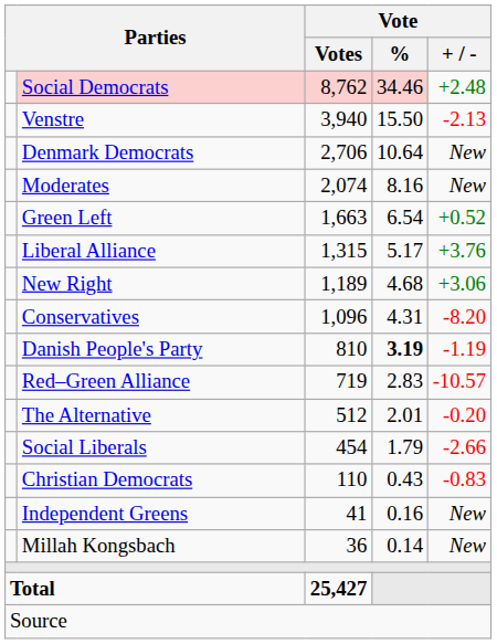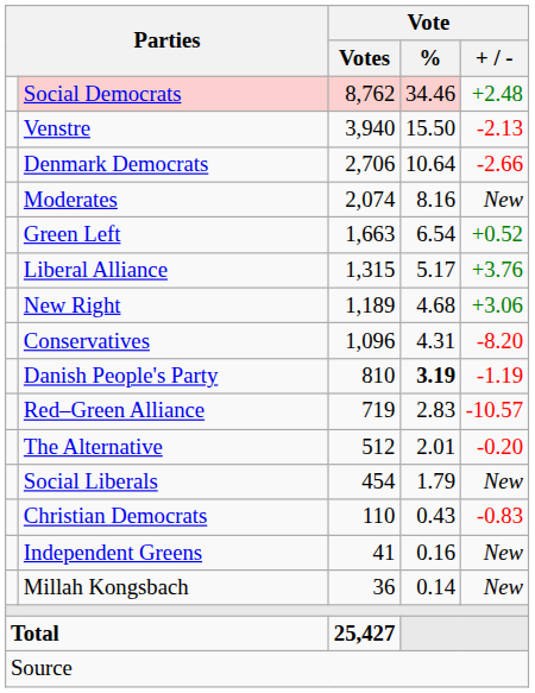Denmark Democrats | Vote / + / -: New -> -2.66
Social Liberals | Vote / + / -: -2.66 -> New
